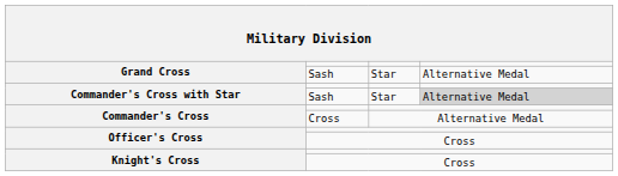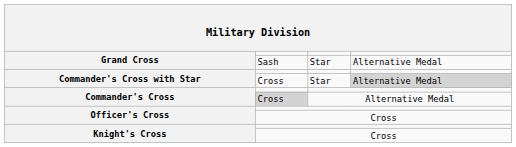Commander's Cross with Star / Star | column 2: Sash -> Cross
Commander's Cross / Alternative Medal | column 2: no background -> lightgrey background
